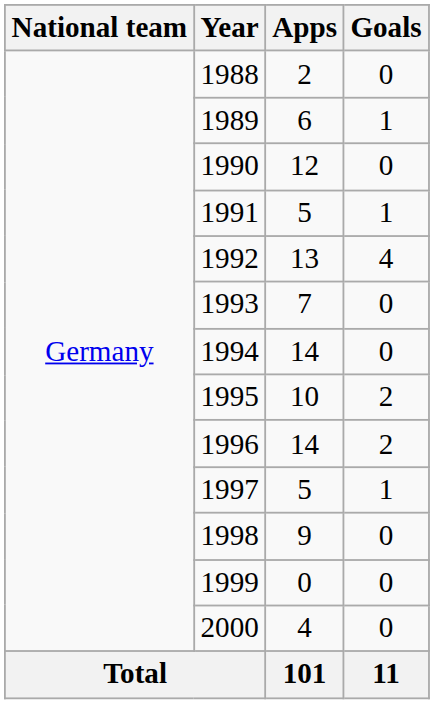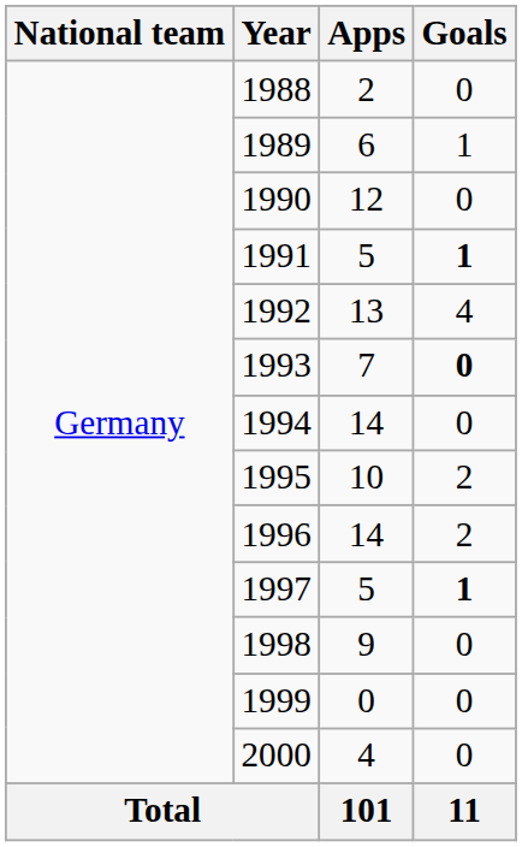1991 | Goals: normal -> bold
1993 | Goals: normal -> bold
1997 | Goals: normal -> bold
